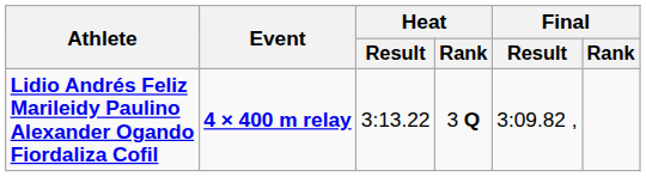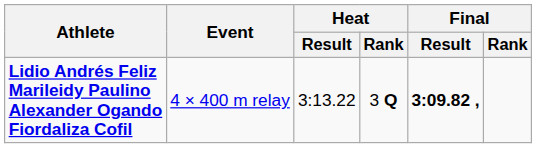row 3 | Event: bold -> normal
row 3 | Final / Result: normal -> bold
